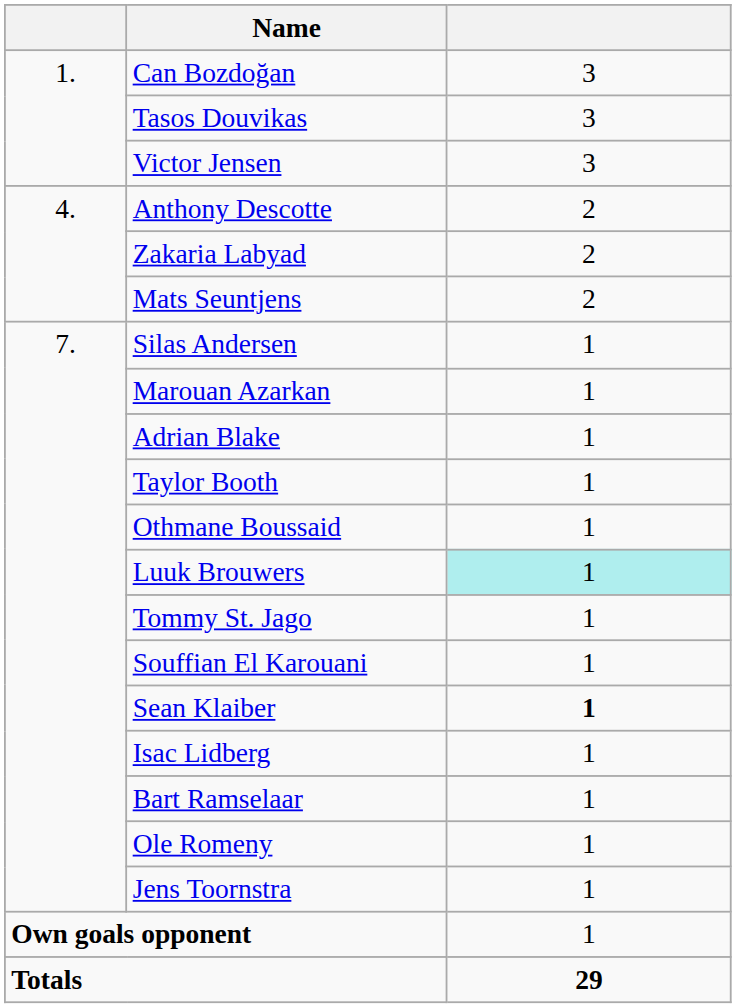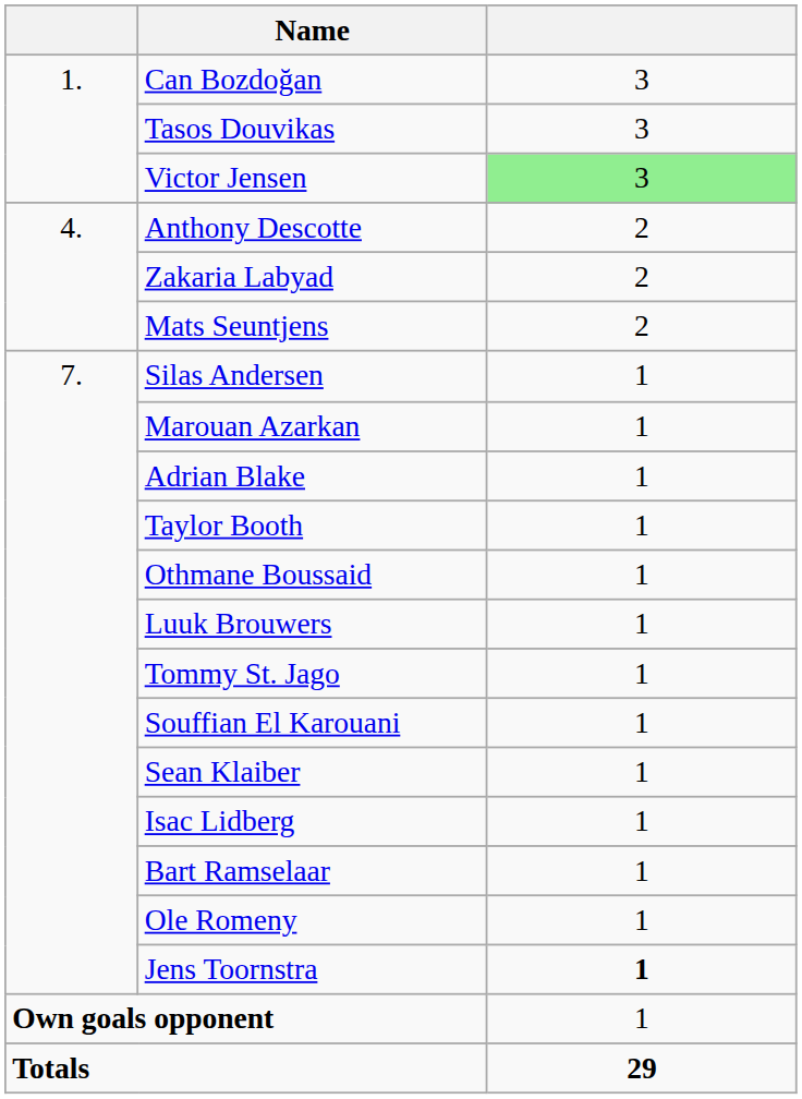Victor Jensen | column 3: no background -> lightgreen background
Luuk Brouwers | column 3: paleturquoise background -> no background
Sean Klaiber | column 3: bold -> normal
Jens Toornstra | column 3: normal -> bold
